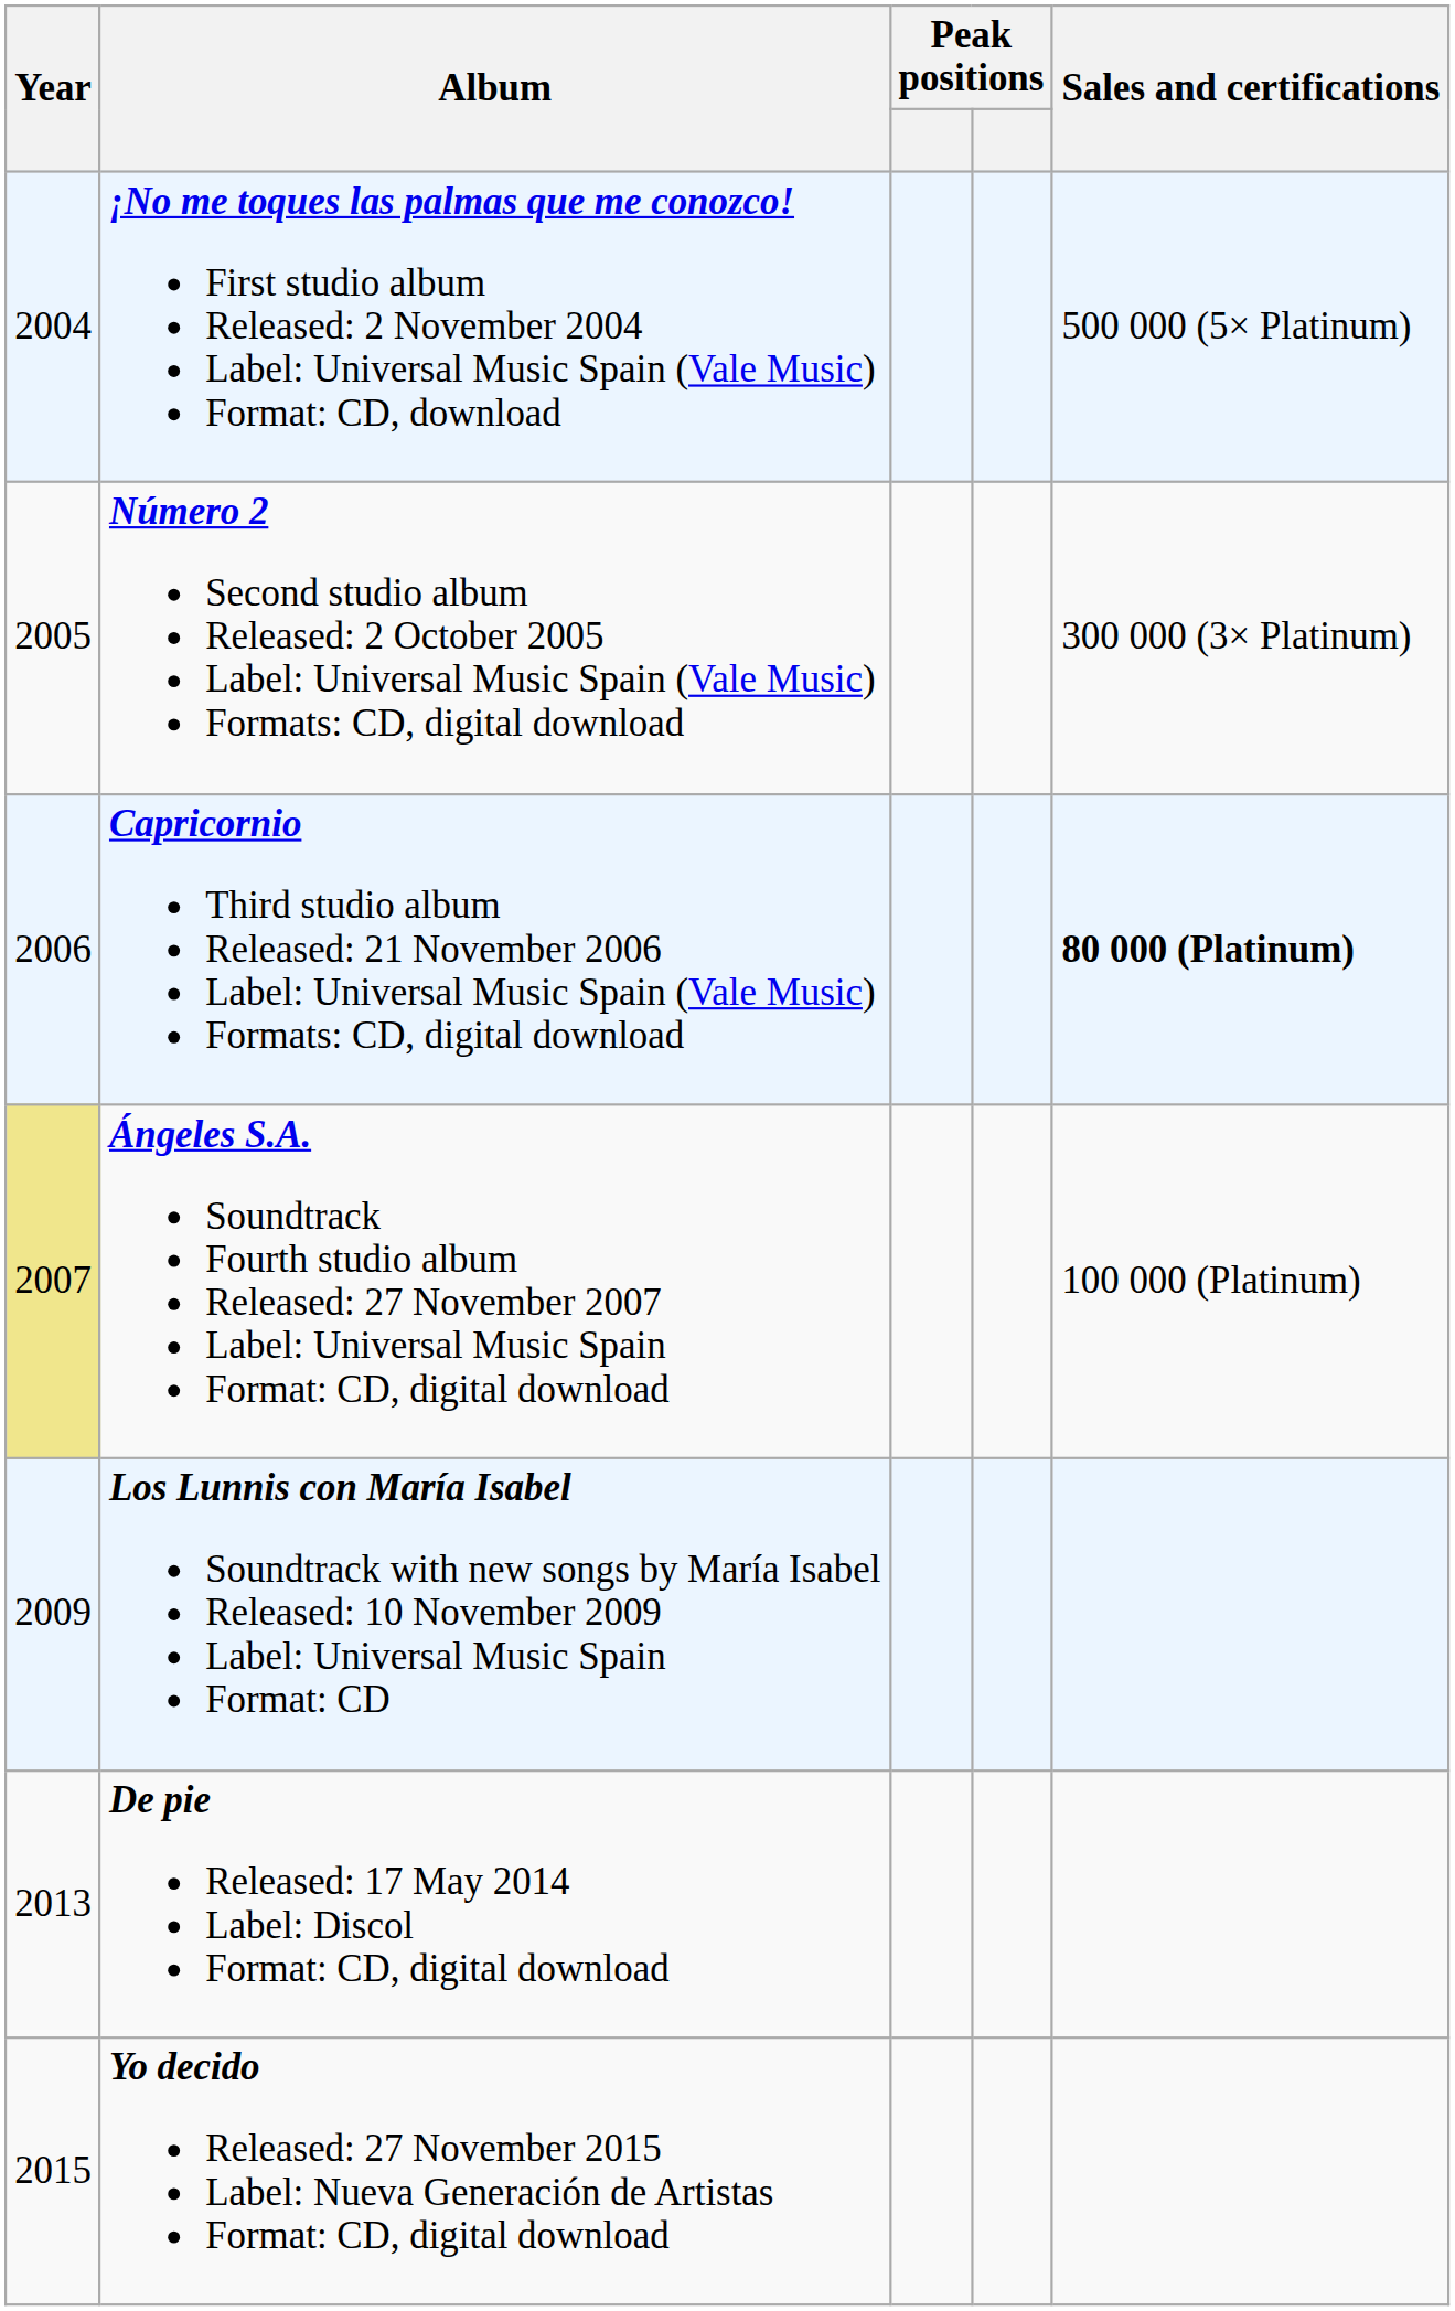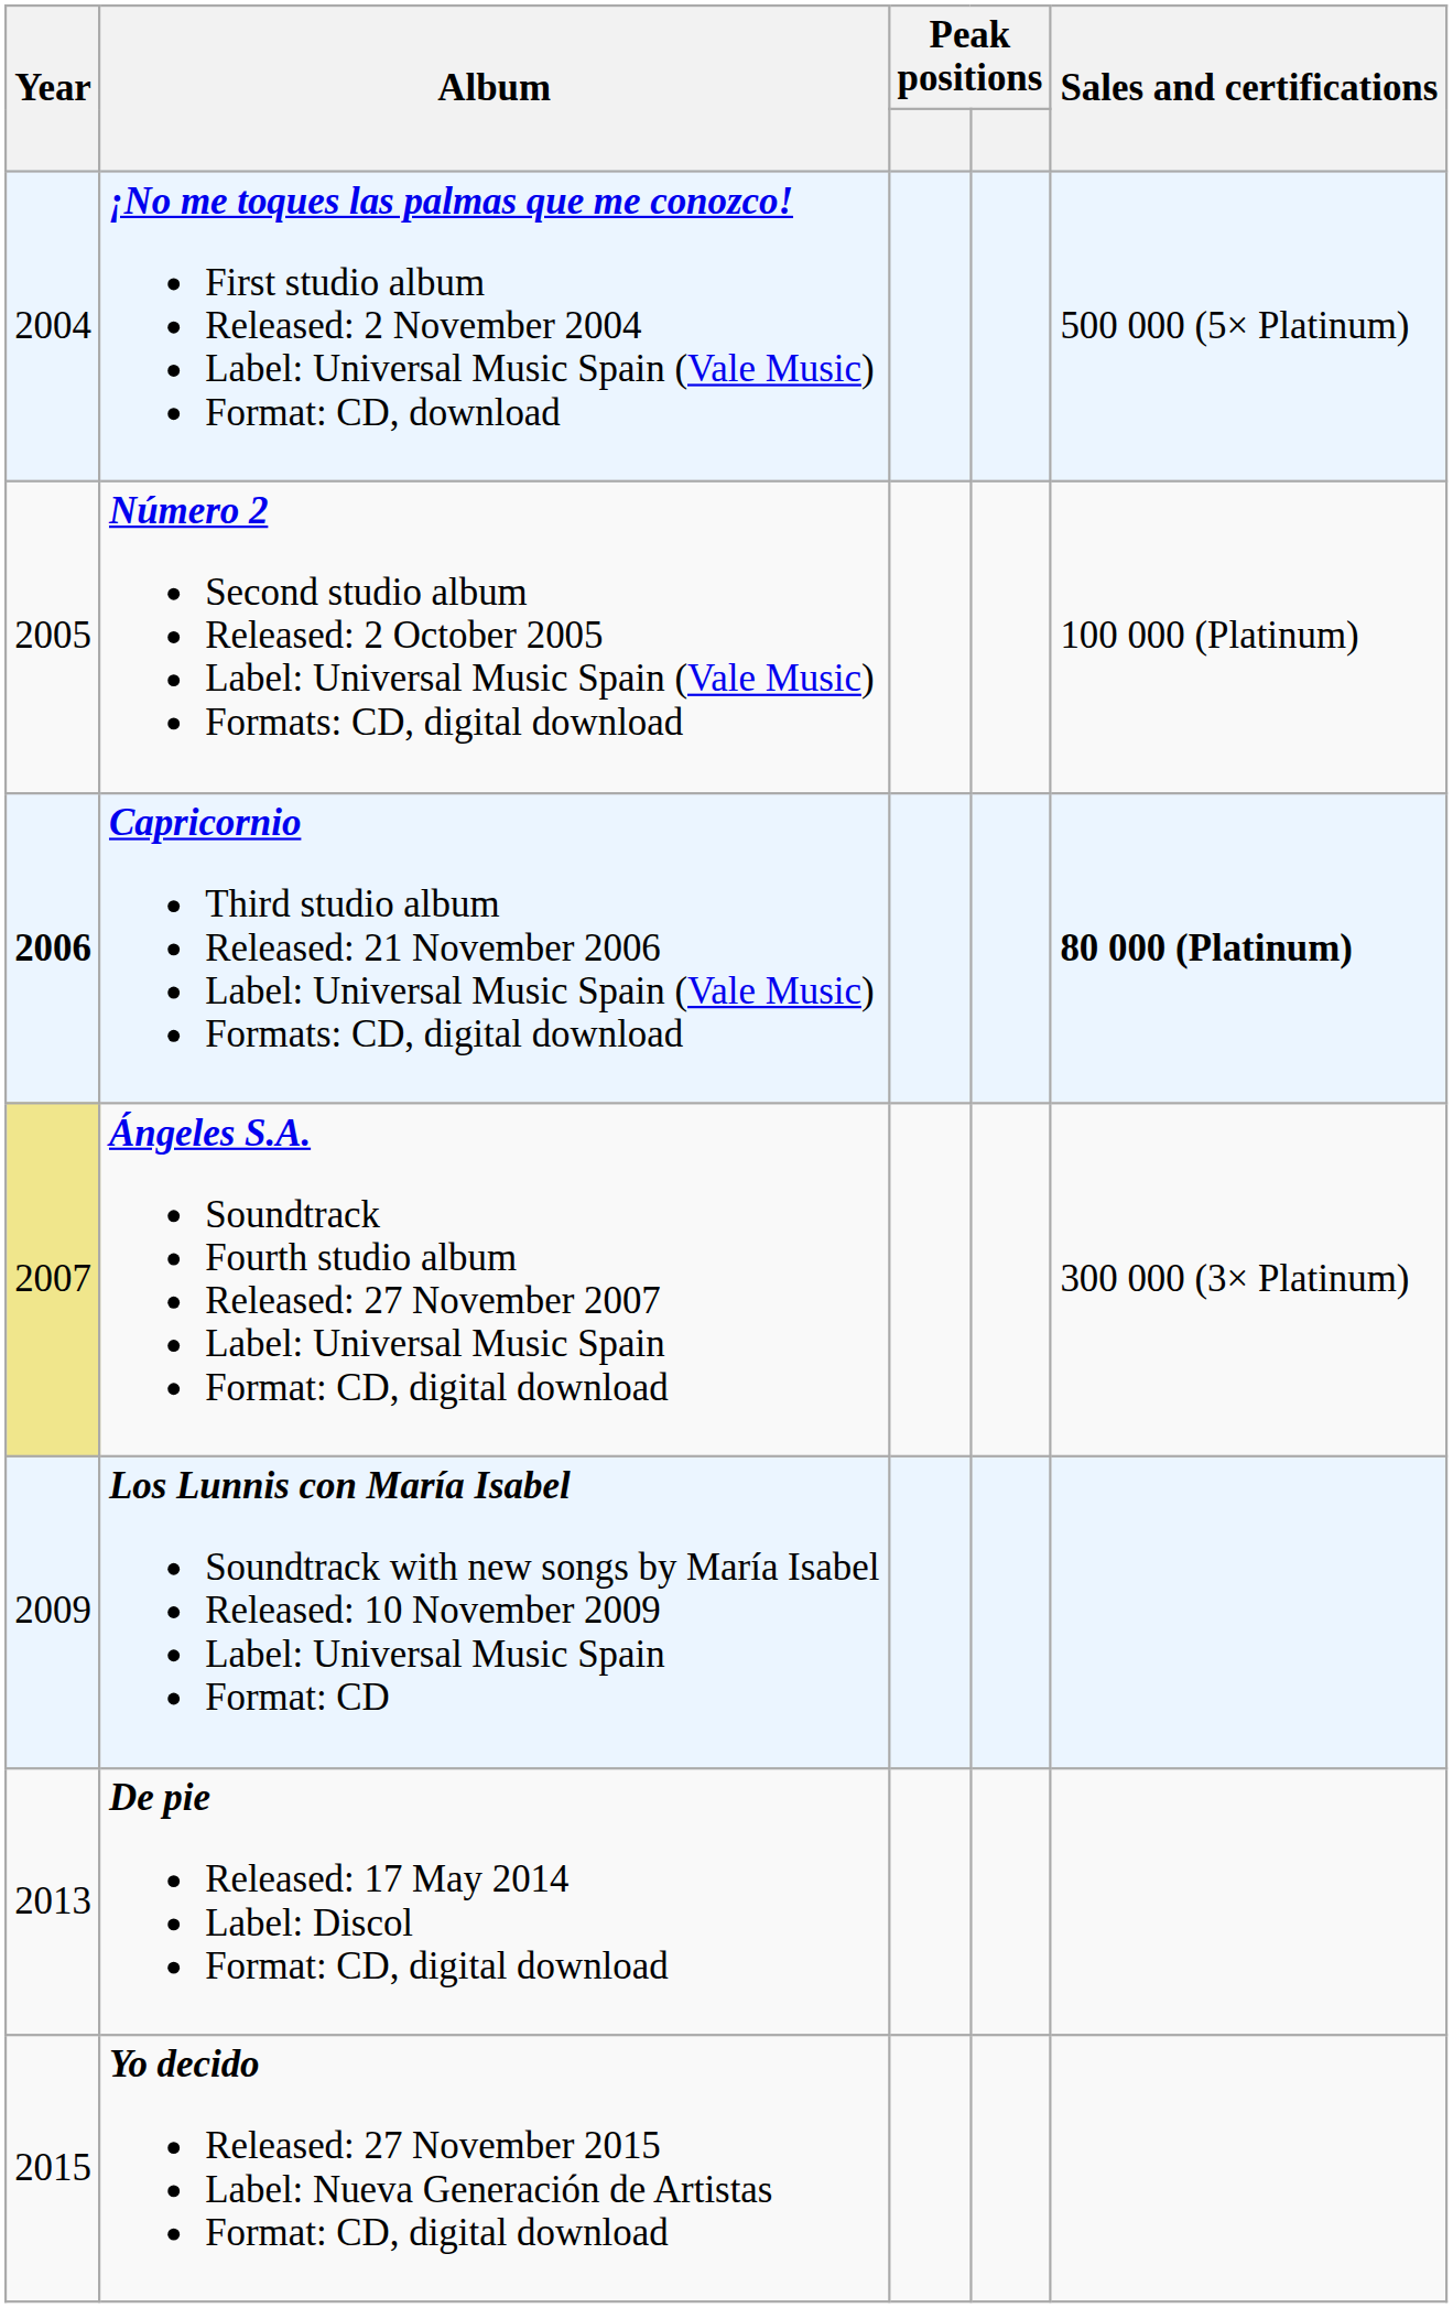row 4 | Sales and certifications: 300 000 (3× Platinum) -> 100 000 (Platinum)
row 5 | Year: normal -> bold
row 6 | Sales and certifications: 100 000 (Platinum) -> 300 000 (3× Platinum)
